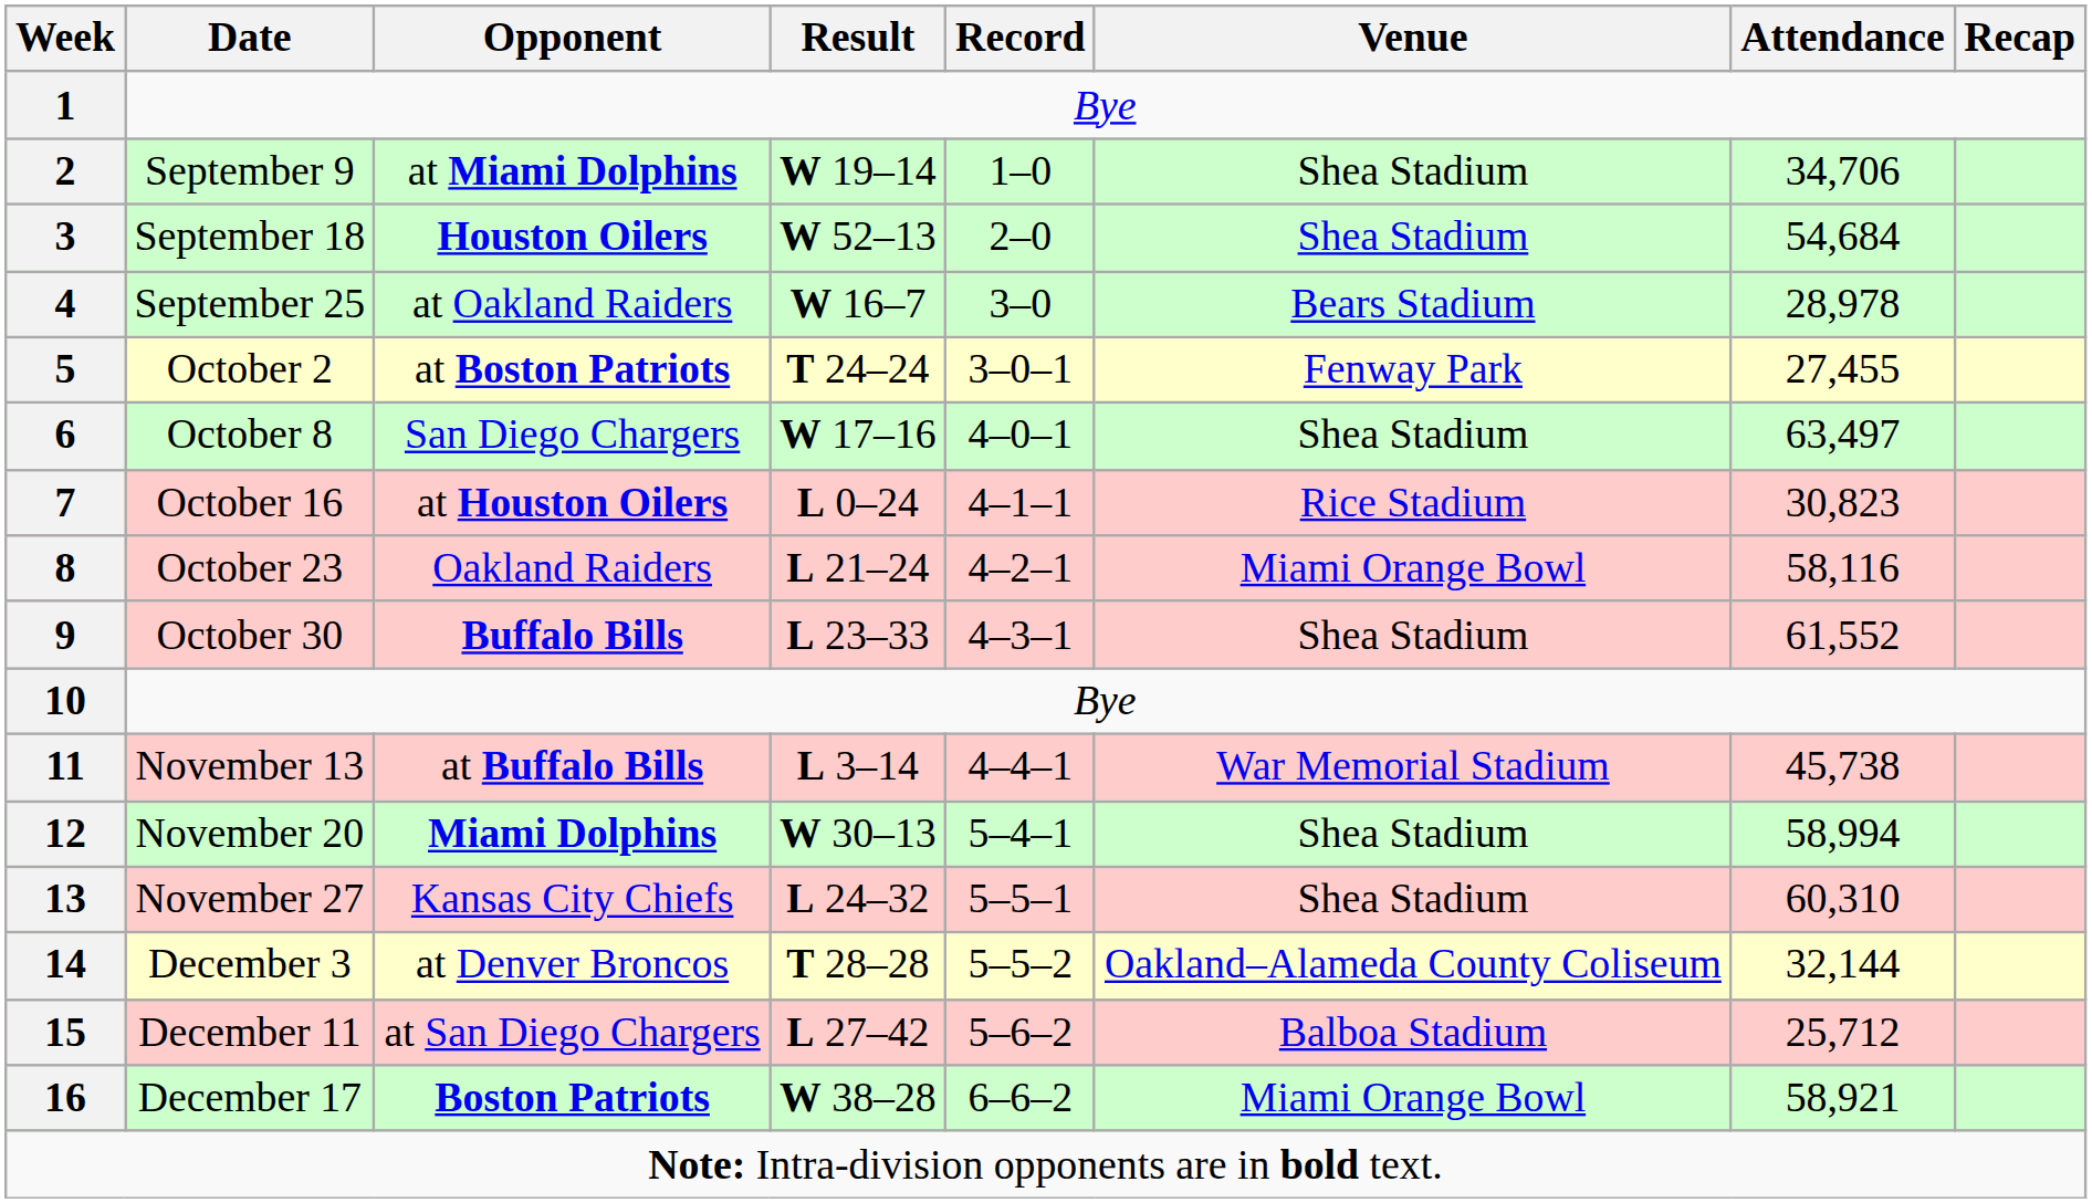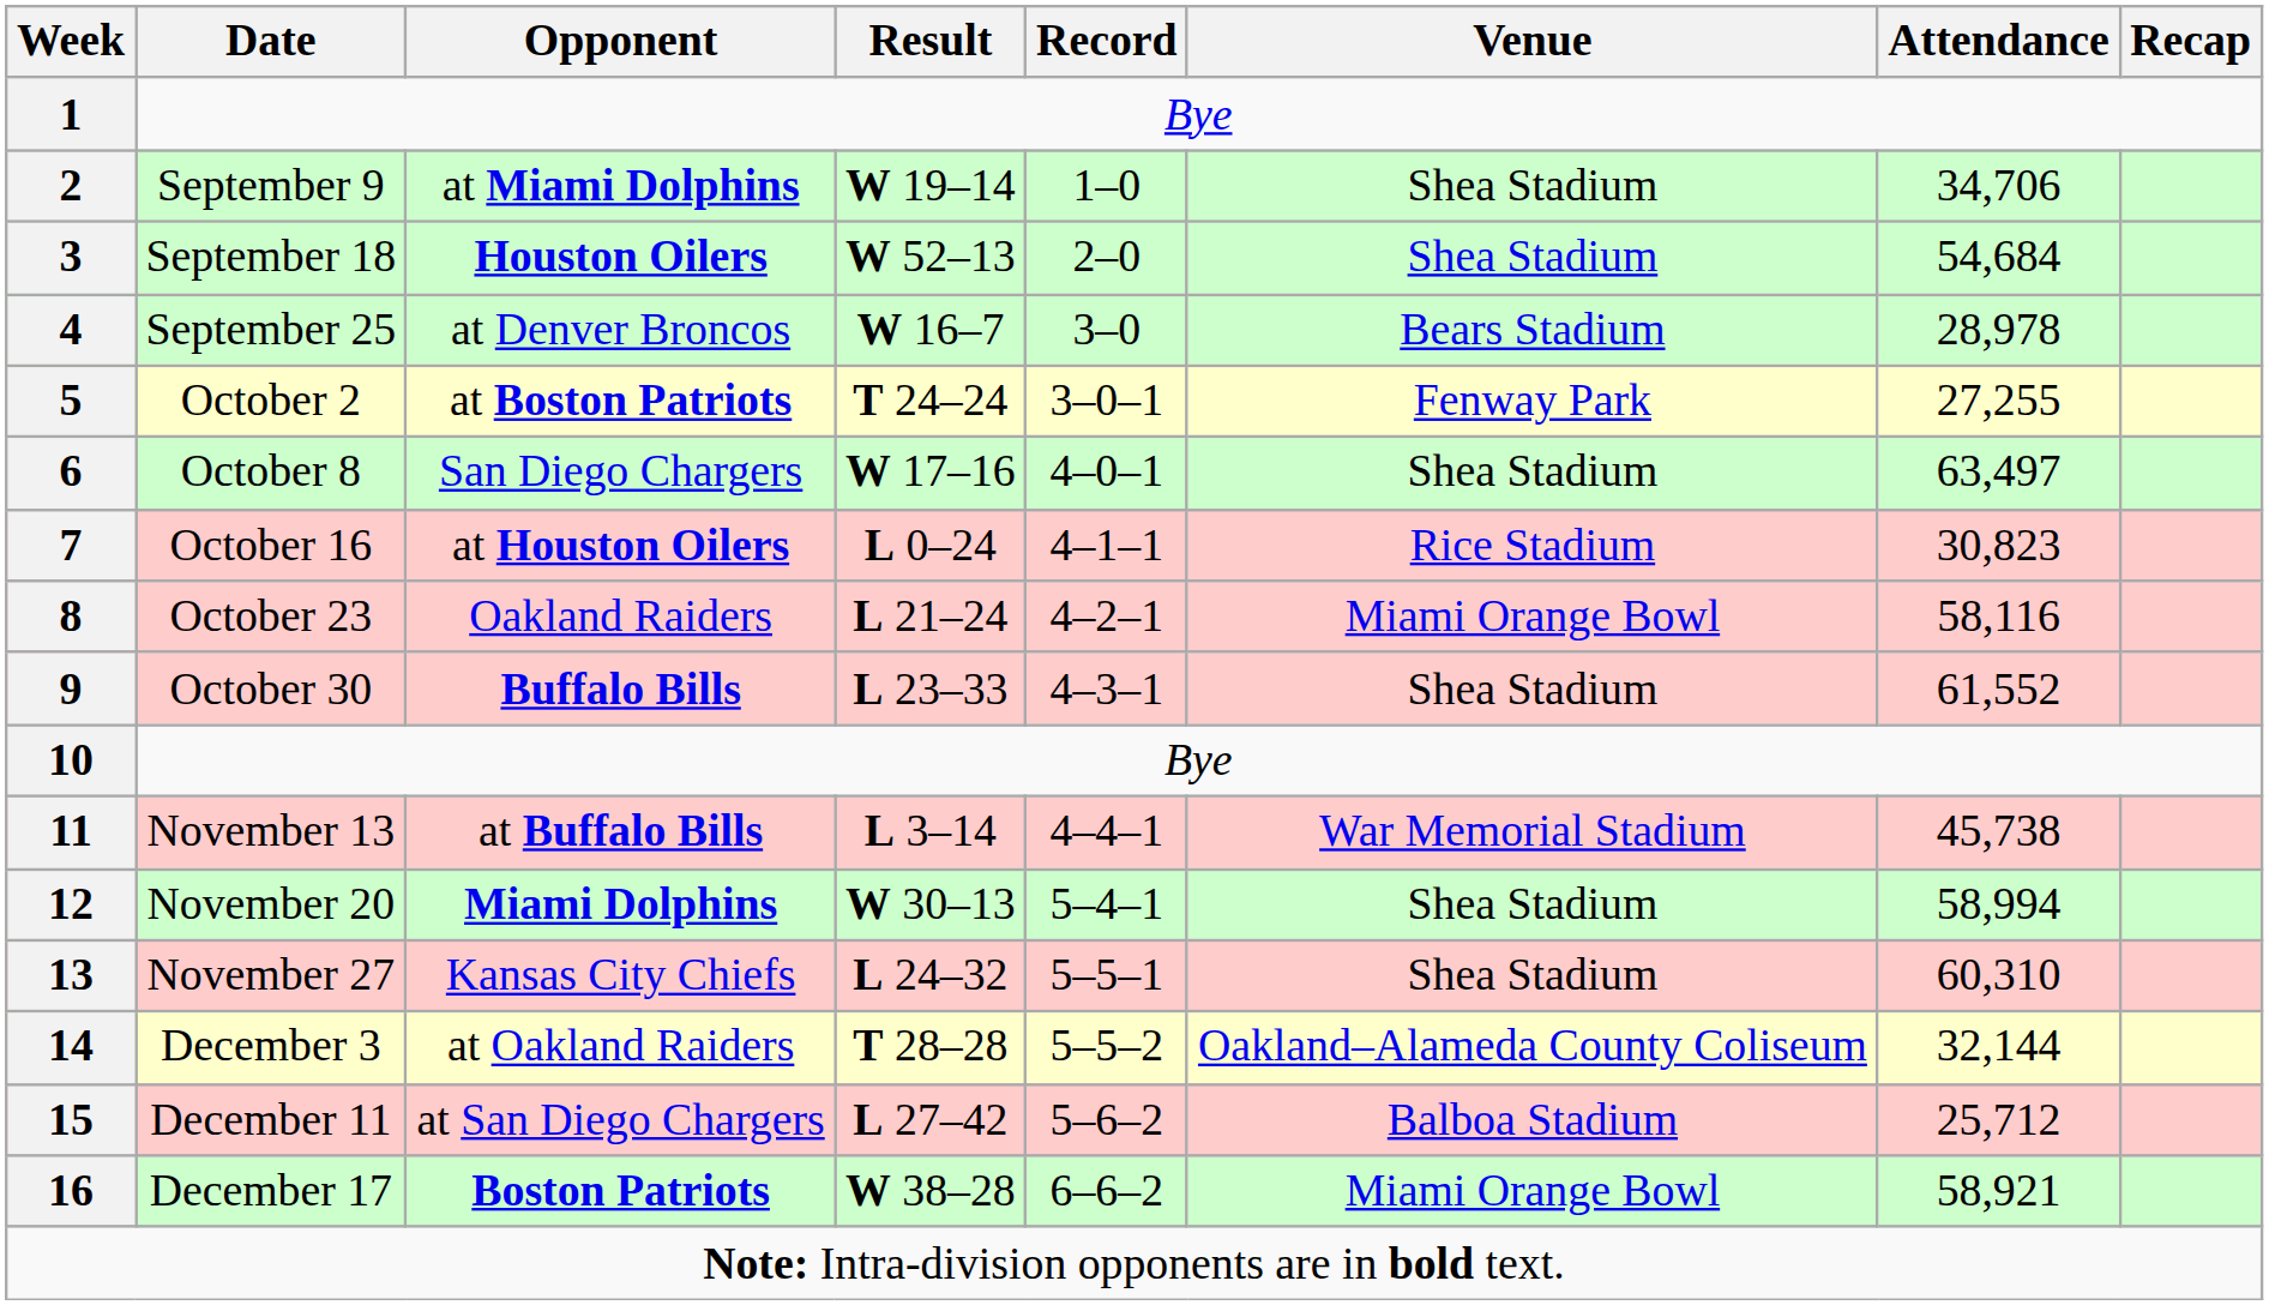4 | Opponent: at Oakland Raiders -> at Denver Broncos
5 | Attendance: 27,455 -> 27,255
14 | Opponent: at Denver Broncos -> at Oakland Raiders
